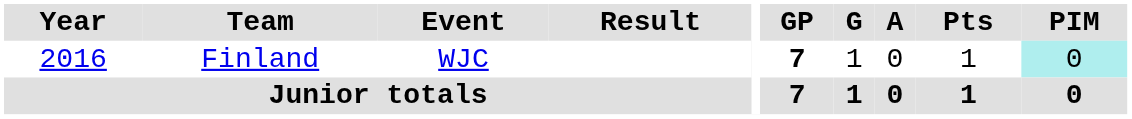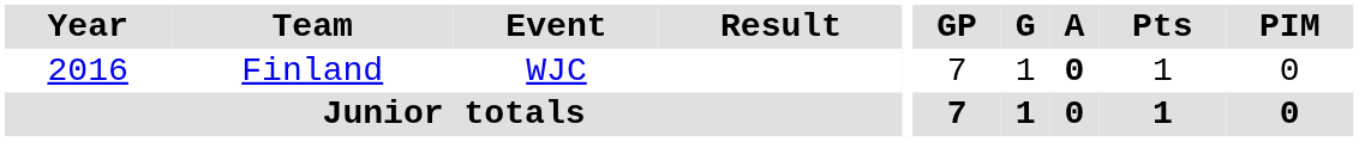Finland | GP: bold -> normal
Finland | A: normal -> bold
Finland | PIM: paleturquoise background -> no background
